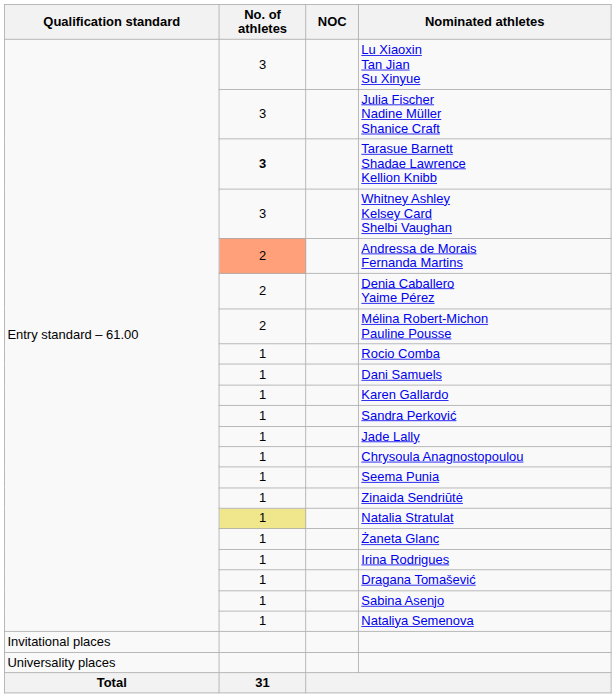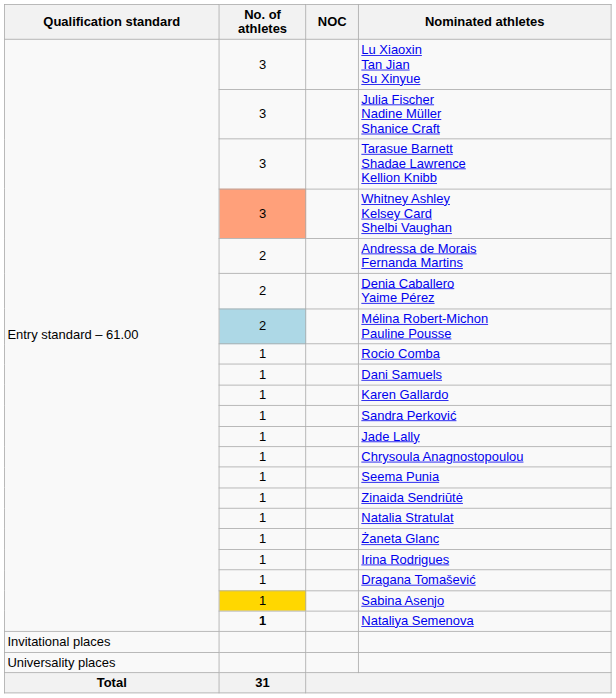Tarasue Barnett Shadae Lawrence Kellion Knibb | No. of athletes: bold -> normal
Whitney Ashley Kelsey Card Shelbi Vaughan | No. of athletes: no background -> lightsalmon background
Andressa de Morais Fernanda Martins | No. of athletes: lightsalmon background -> no background
Mélina Robert-Michon Pauline Pousse | No. of athletes: no background -> lightblue background
Natalia Stratulat | No. of athletes: khaki background -> no background
Sabina Asenjo | No. of athletes: no background -> gold background
Nataliya Semenova | No. of athletes: normal -> bold
